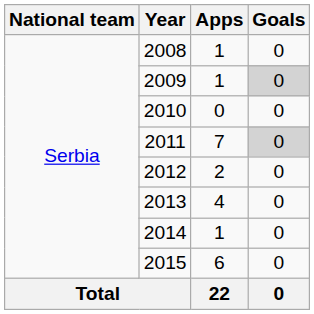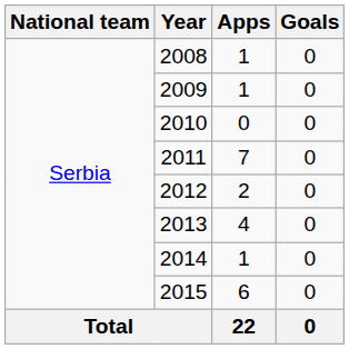2009 | Goals: lightgrey background -> no background
2011 | Goals: lightgrey background -> no background
